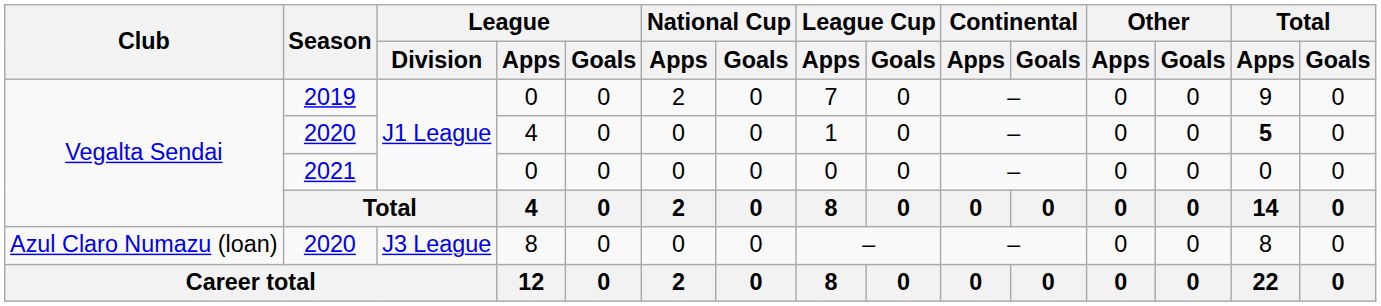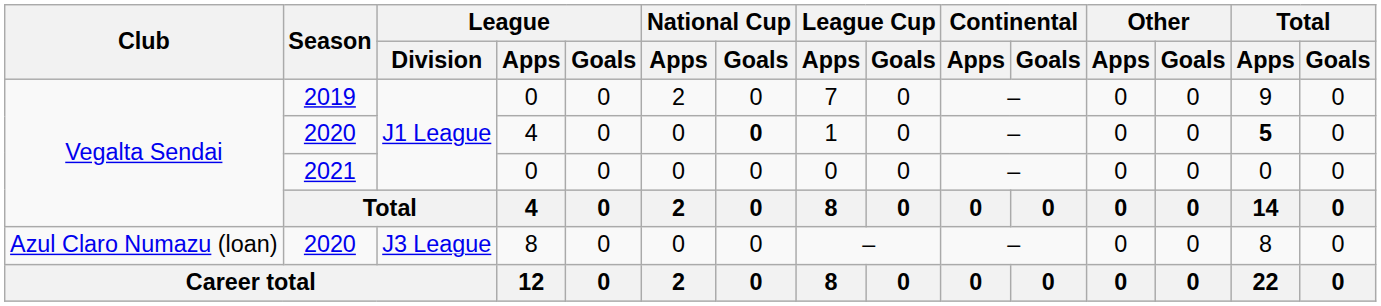2020 / 4 | National Cup / Goals: normal -> bold
